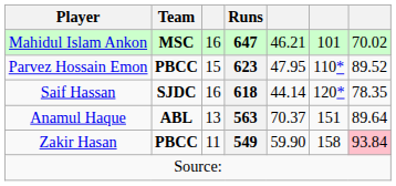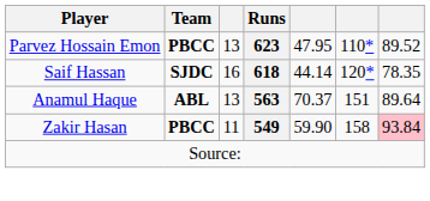- row: Mahidul Islam Ankon | MSC | 16 | 647 | 46.21 | 101 | 70.02
Parvez Hossain Emon | column 3: 15 -> 13
